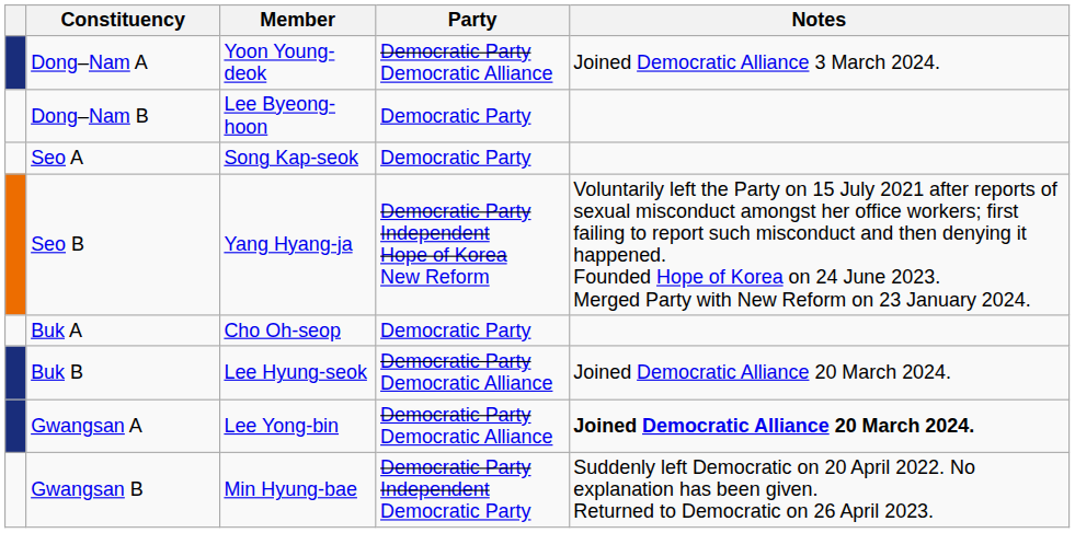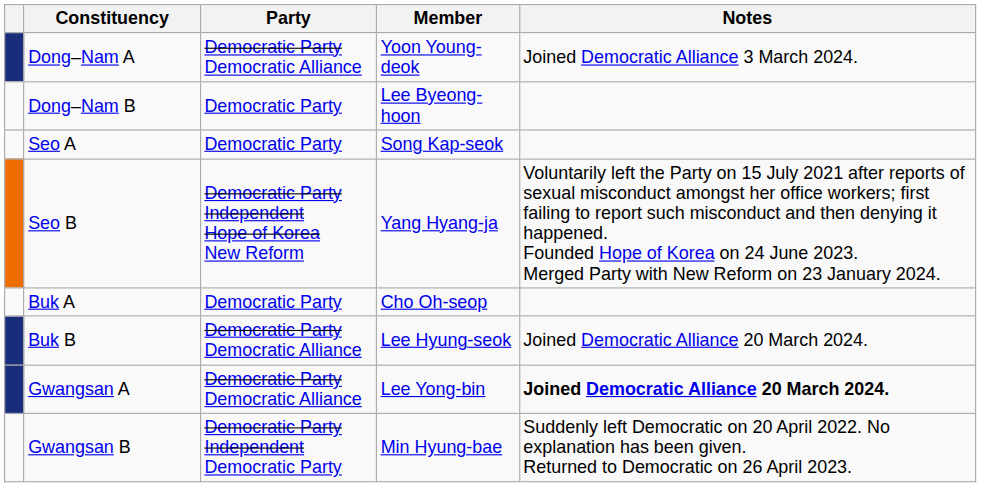columns swapped: Member <-> Party
